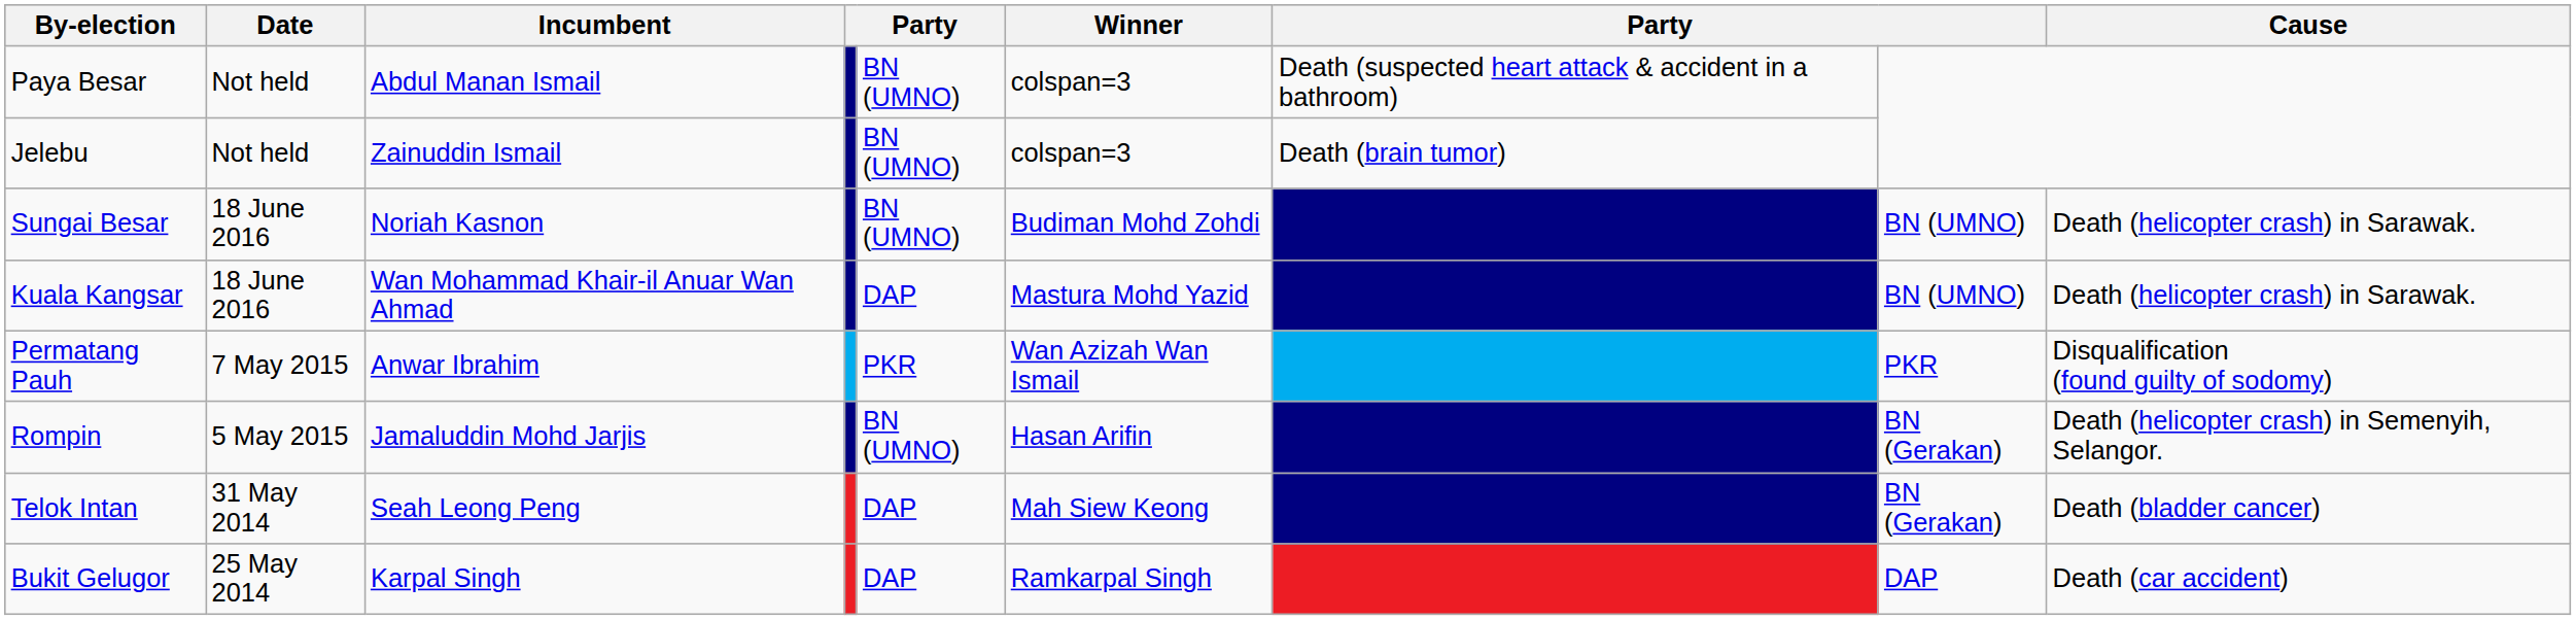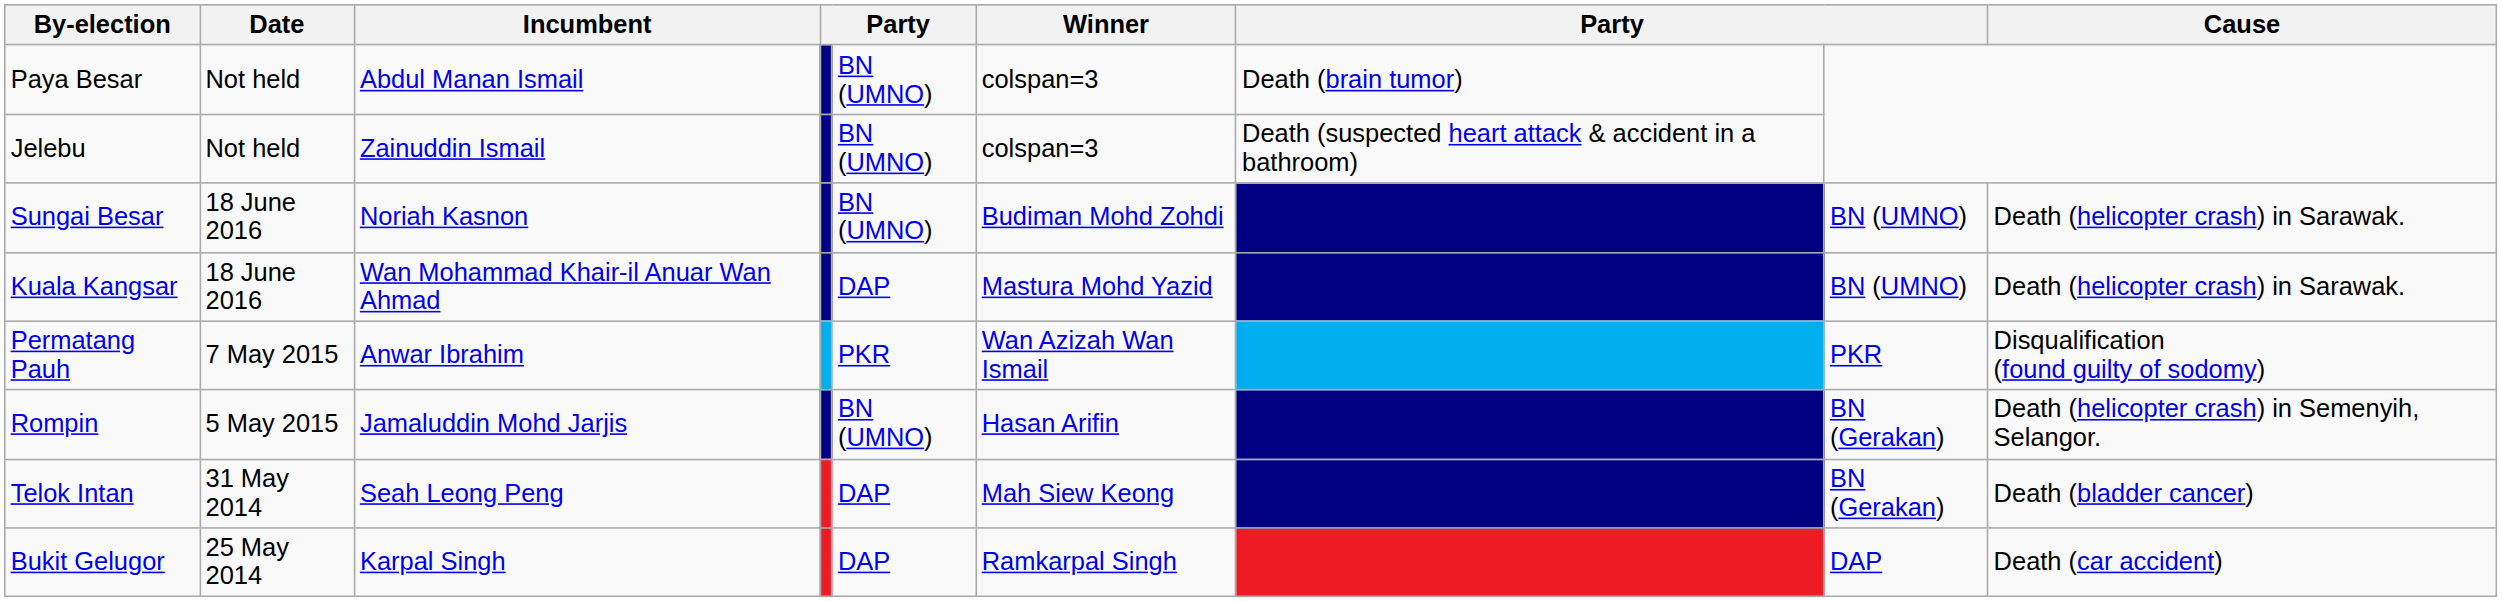Paya Besar | column 7: Death (suspected heart attack & accident in a bathroom) -> Death (brain tumor)
Jelebu | column 7: Death (brain tumor) -> Death (suspected heart attack & accident in a bathroom)
